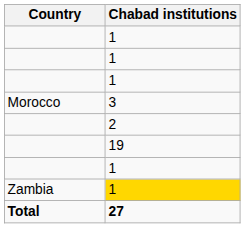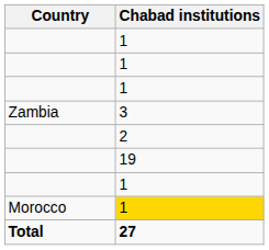row 5 | Country: Morocco -> Zambia
row 9 | Country: Zambia -> Morocco
